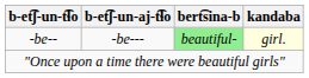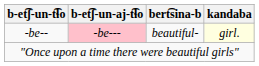-be-- | b-et͡ʃ-un-aj-t͡ɬo: no background -> pink background
-be-- | bert͡sina-b: lightgreen background -> no background
